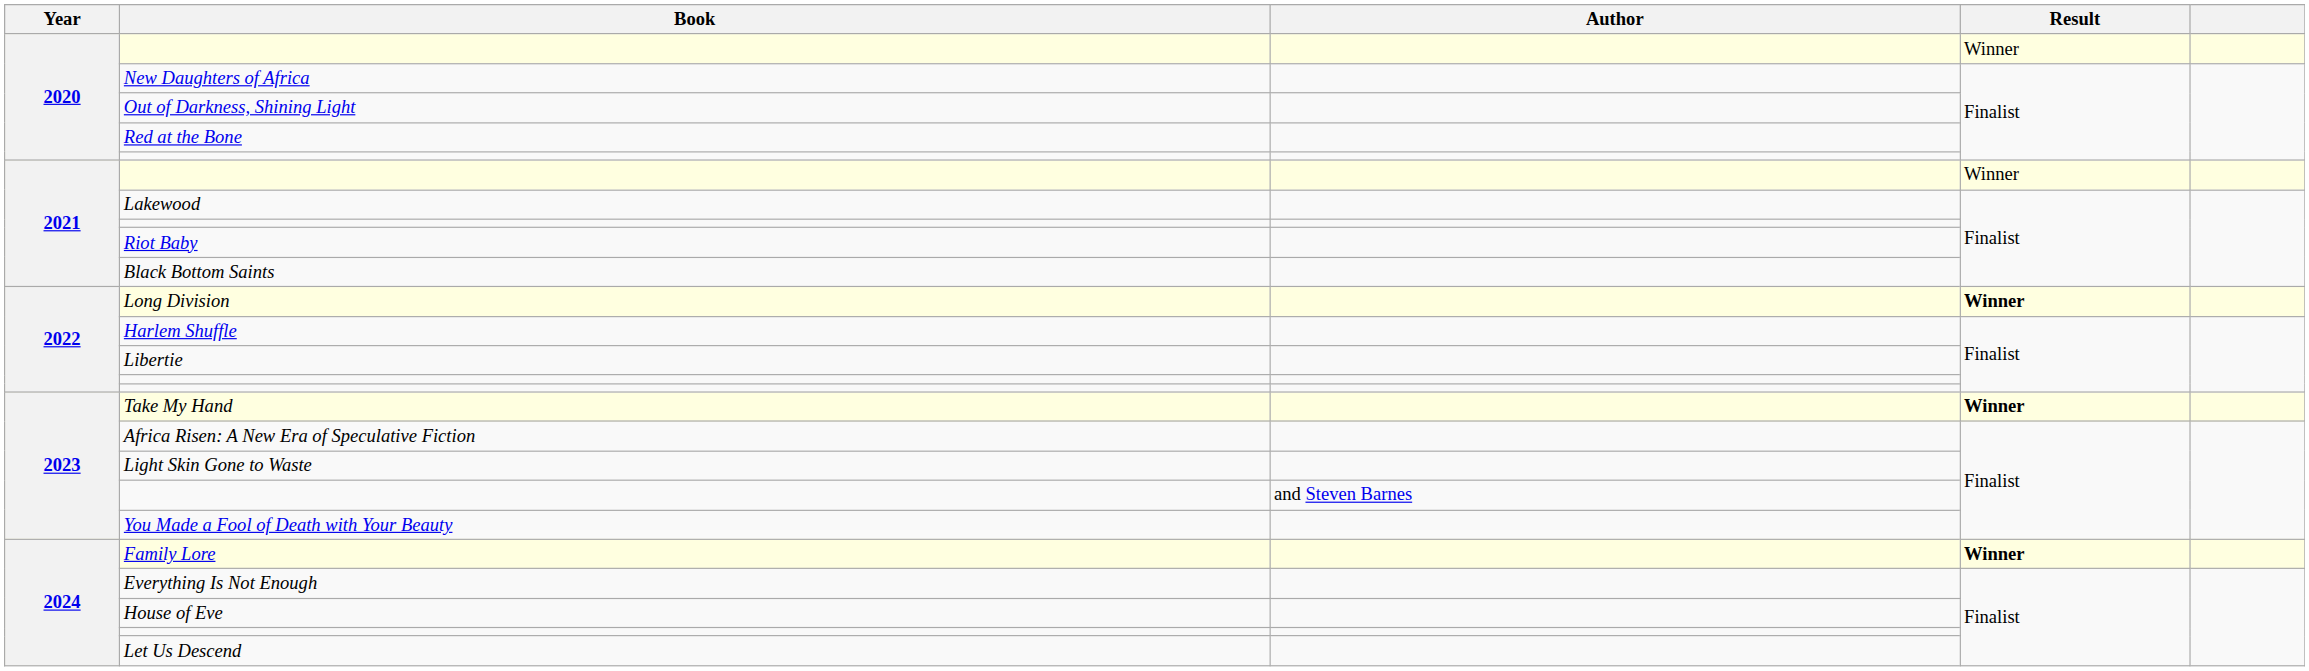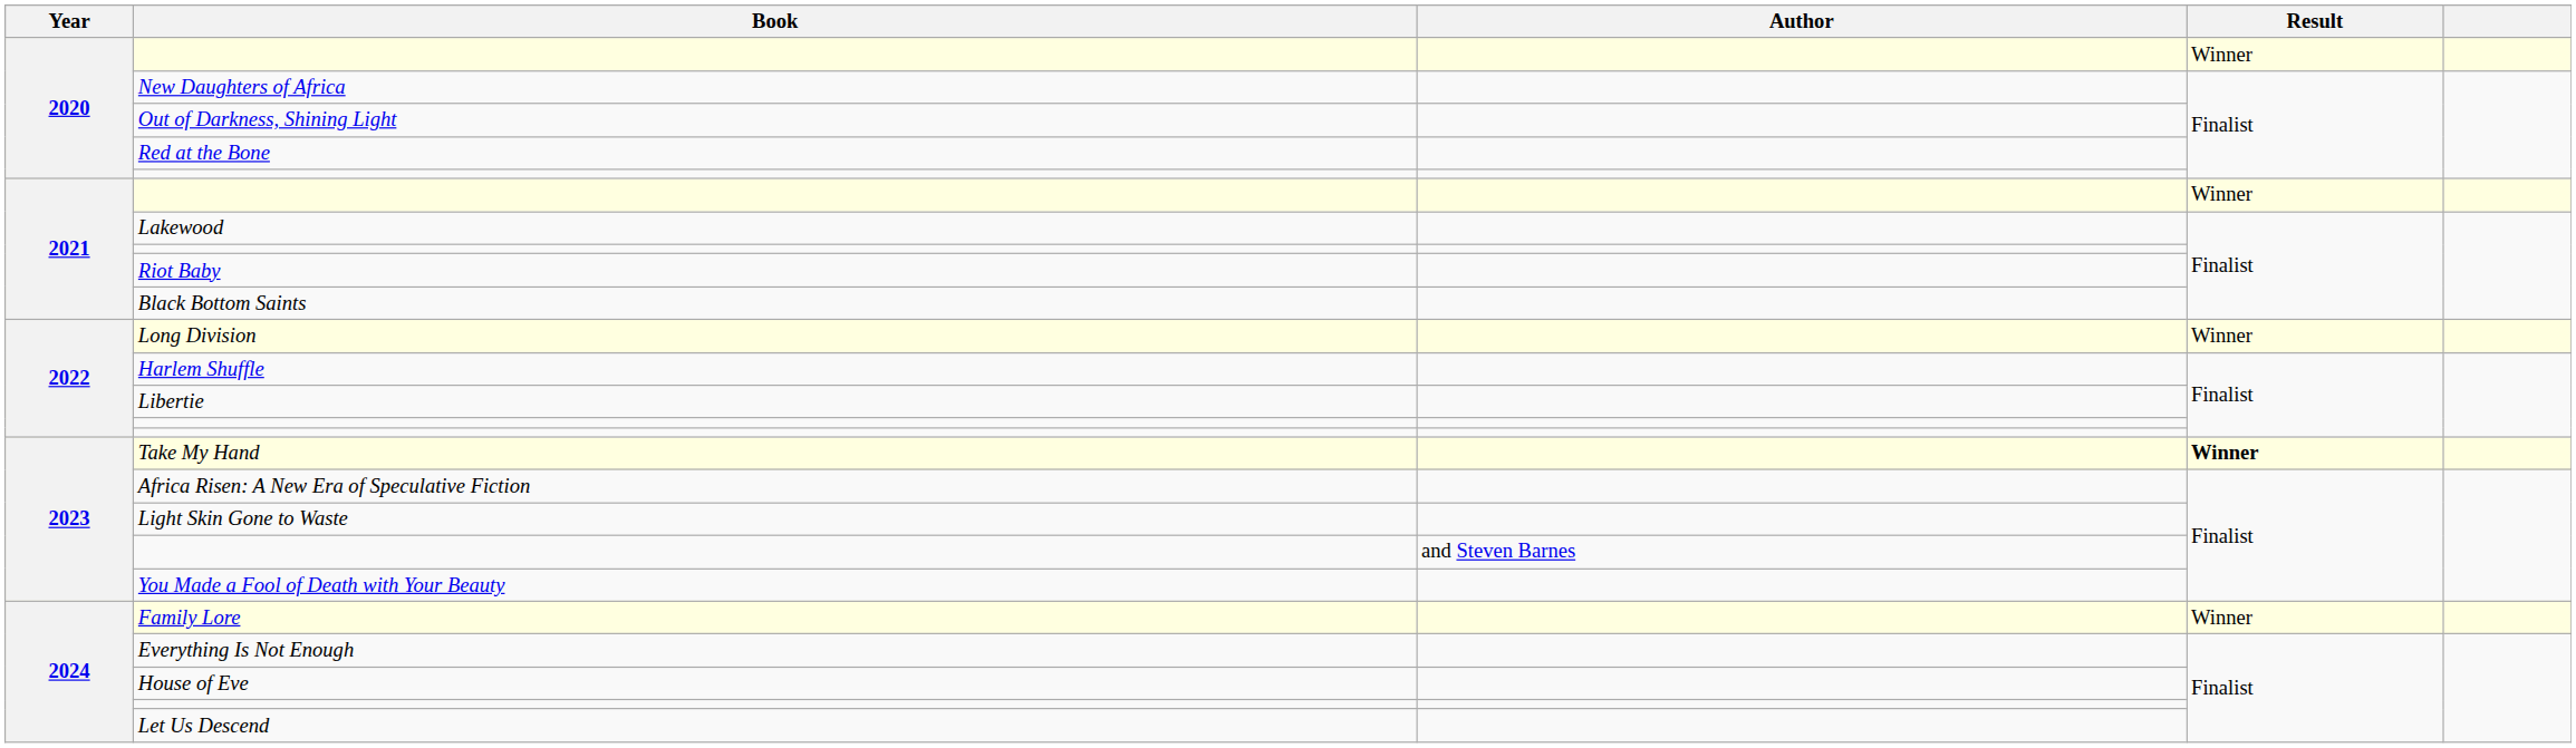Long Division | Result: bold -> normal
Family Lore | Result: bold -> normal
